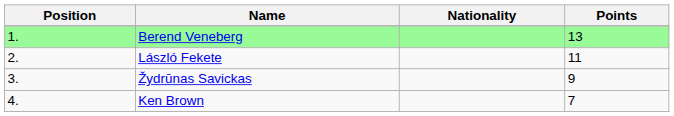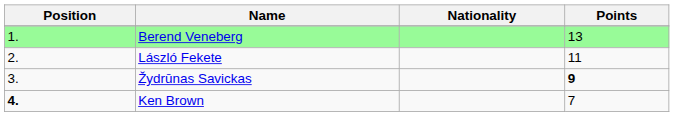Žydrūnas Savickas | Points: normal -> bold
Ken Brown | Position: normal -> bold
